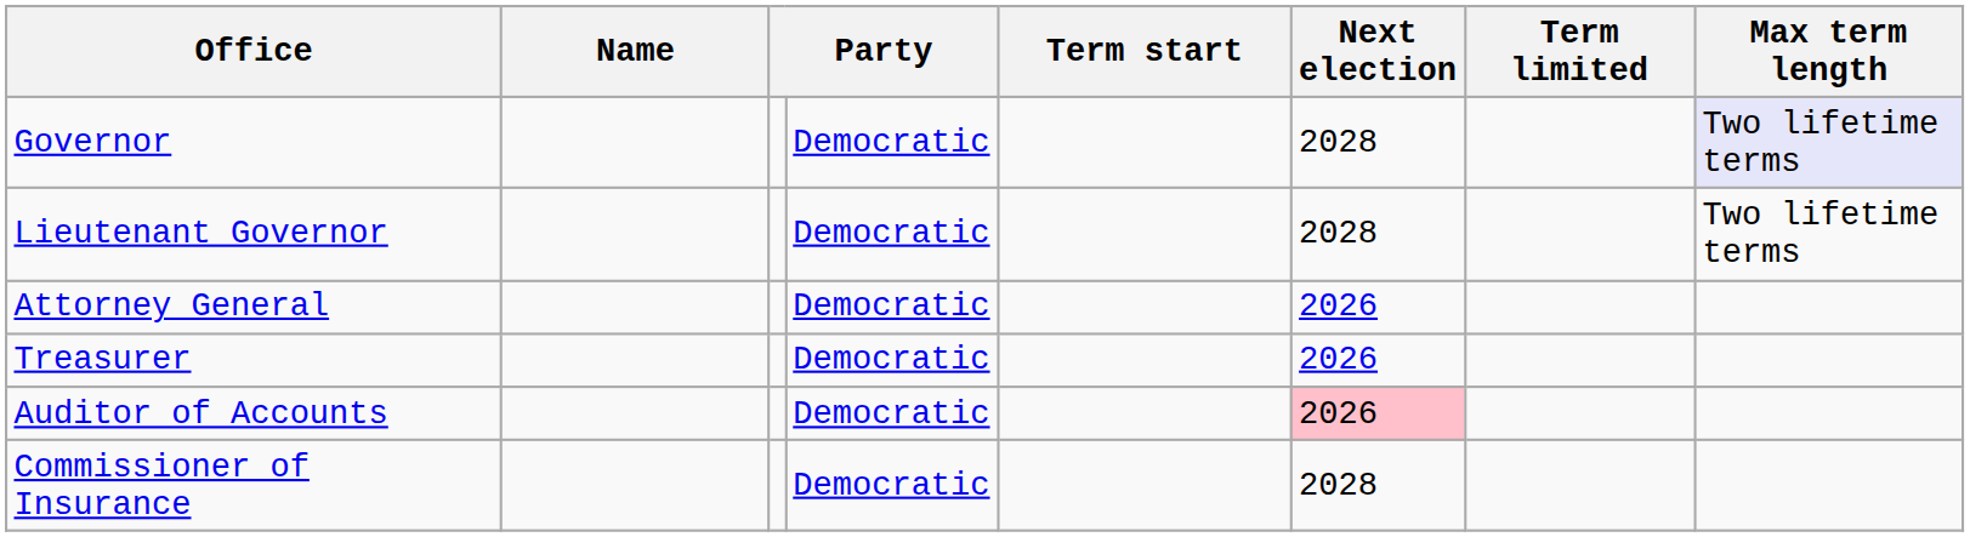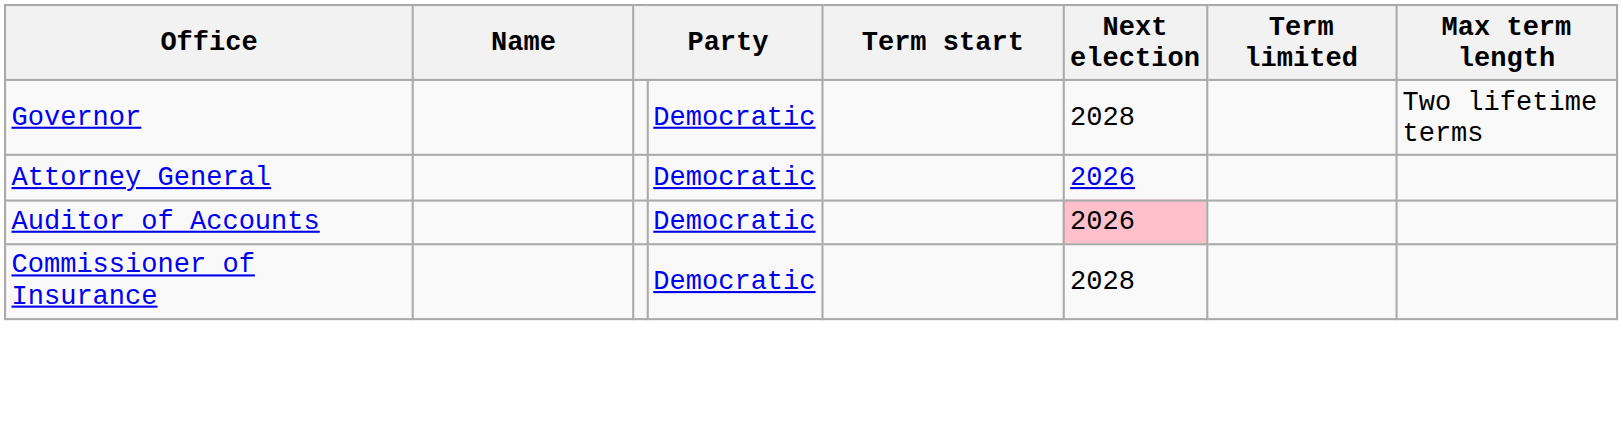Governor | Max term length: lavender background -> no background
- row: Lieutenant Governor | Democratic | 2028 | Two lifetime terms
- row: Treasurer | Democratic | 2026
